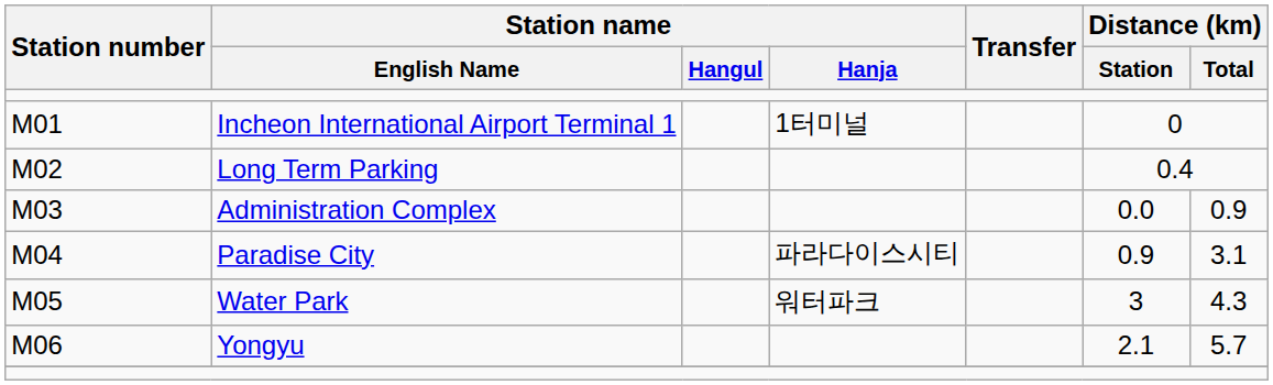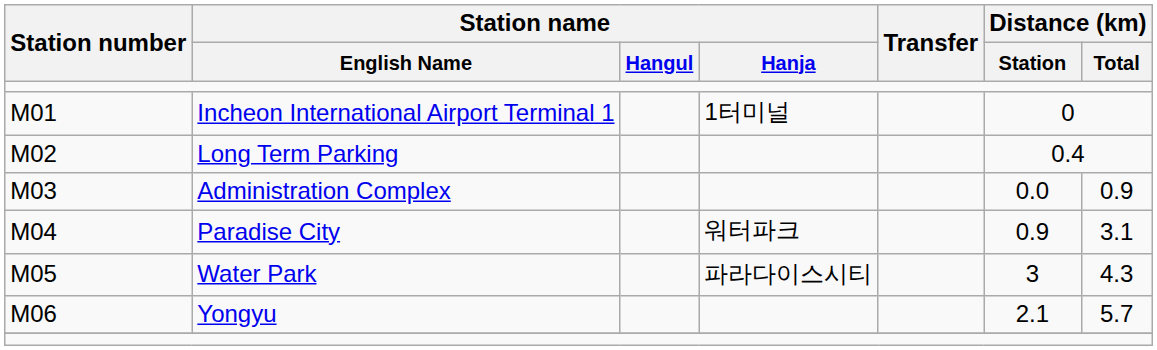M04 | Station name / Hanja: 파라다이스시티 -> 워터파크
M05 | Station name / Hanja: 워터파크 -> 파라다이스시티
